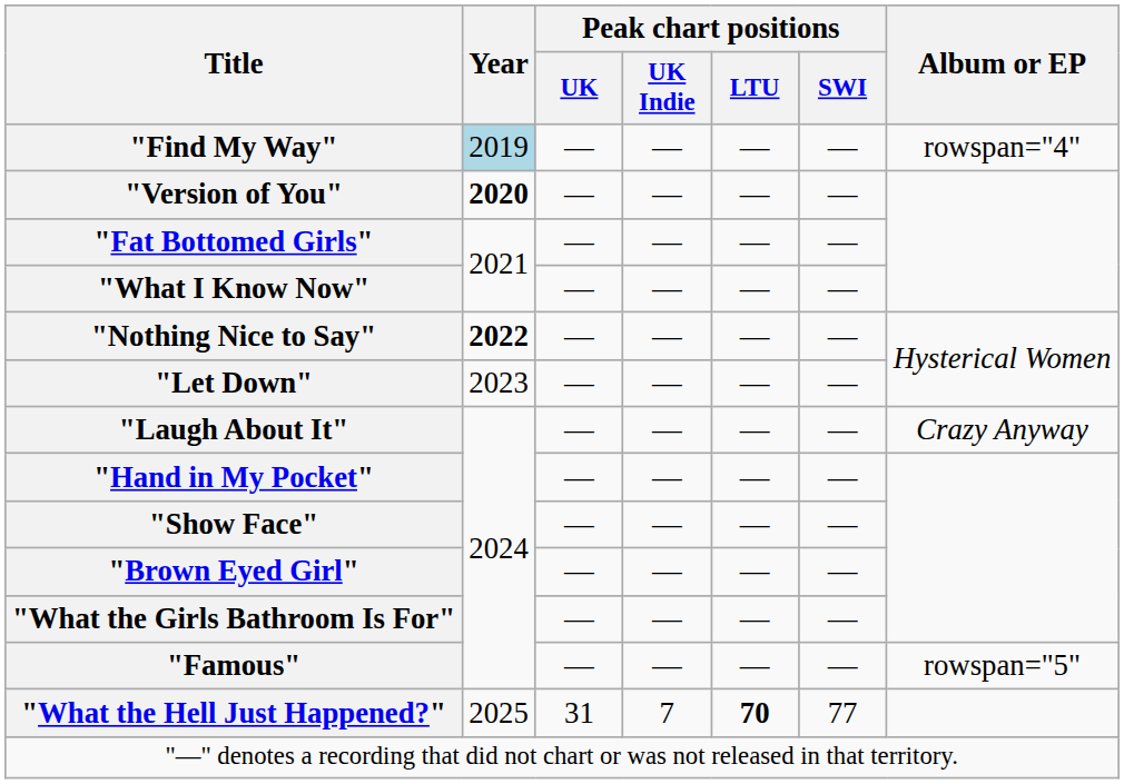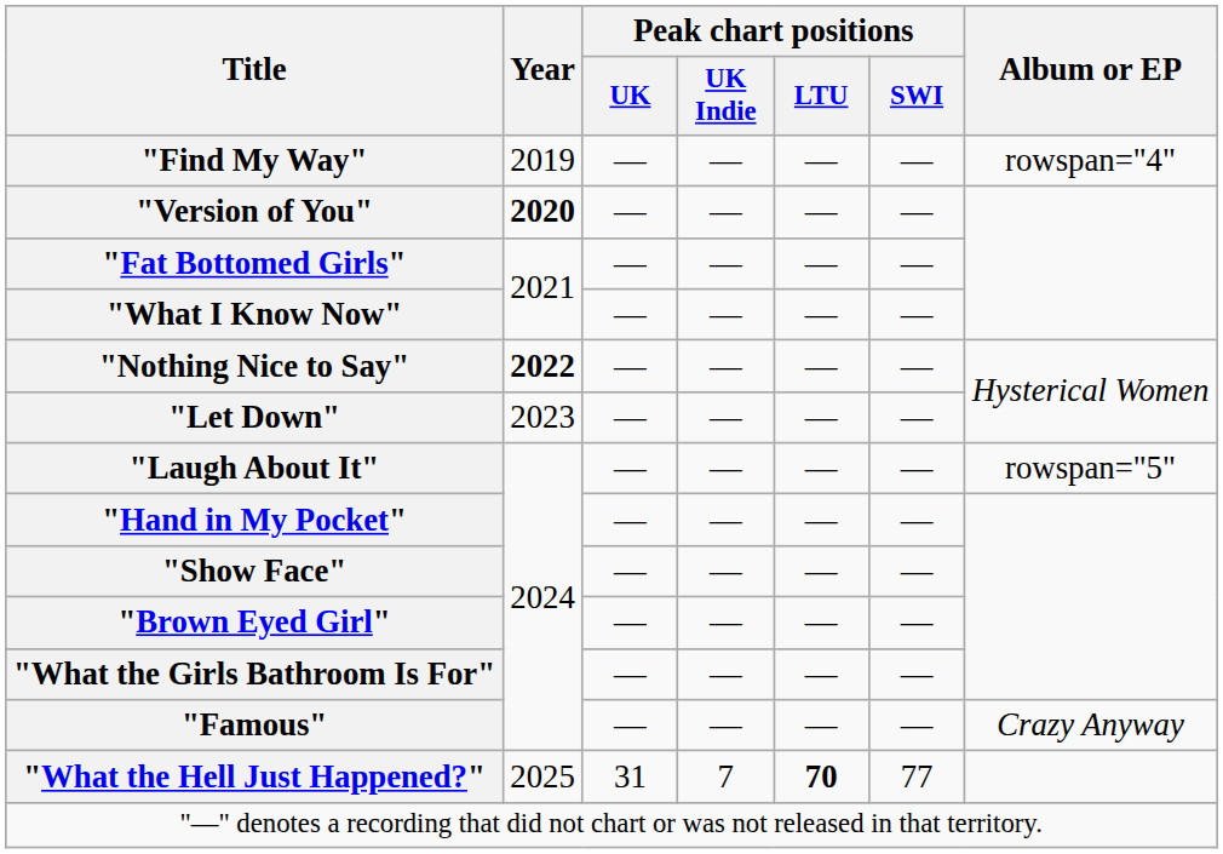"Find My Way" | Year: lightblue background -> no background
"Laugh About It" | Album or EP: Crazy Anyway -> rowspan="5"
"Famous" | Album or EP: rowspan="5" -> Crazy Anyway
